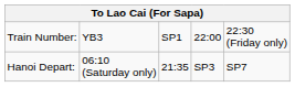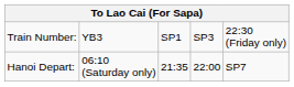Train Number: | column 4: 22:00 -> SP3
Hanoi Depart: | column 4: SP3 -> 22:00
